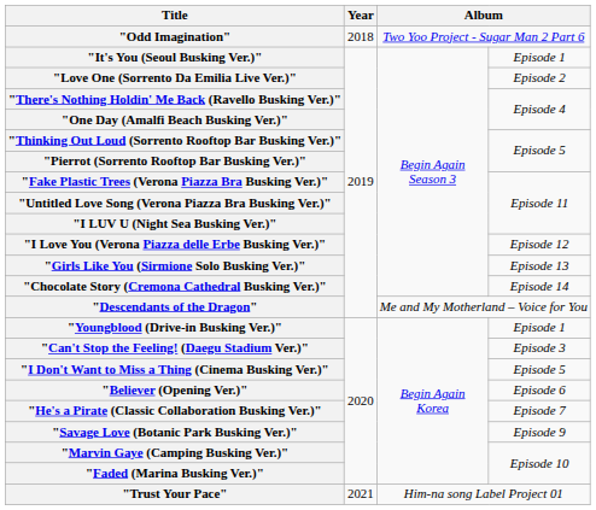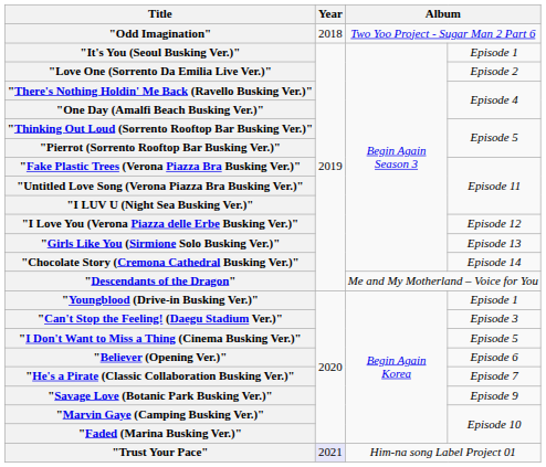"Trust Your Pace" | Year: no background -> lavender background
